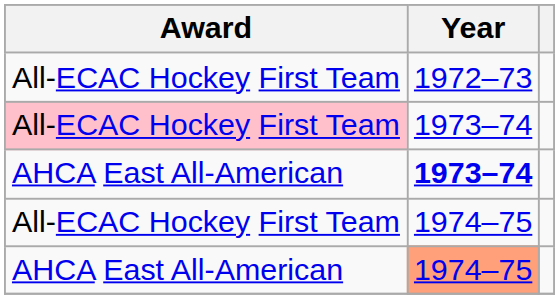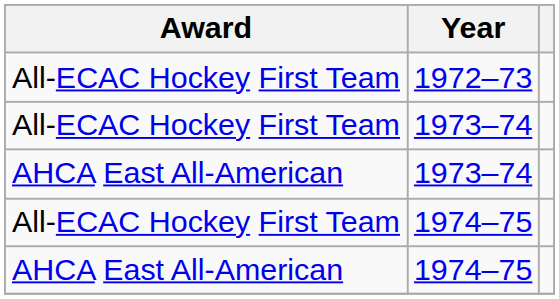row 3 | Award: pink background -> no background
row 4 | Year: bold -> normal
row 6 | Year: lightsalmon background -> no background
